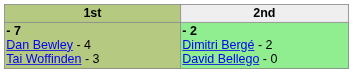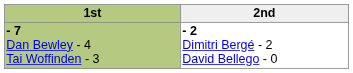- 7 Dan Bewley - 4 Tai Woffinden - 3 | 2nd: lightgreen background -> no background
